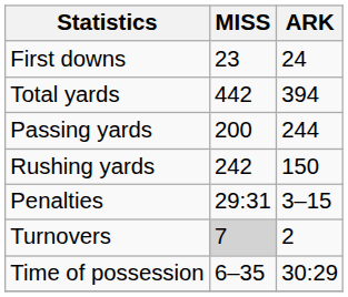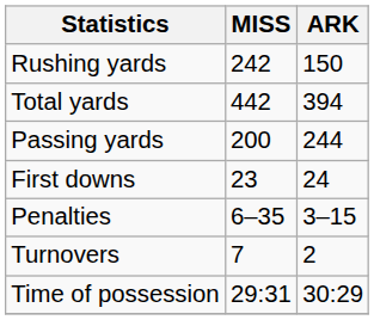rows swapped: First downs <-> Rushing yards
Penalties | MISS: 29:31 -> 6–35
Turnovers | MISS: lightgrey background -> no background
Time of possession | MISS: 6–35 -> 29:31
